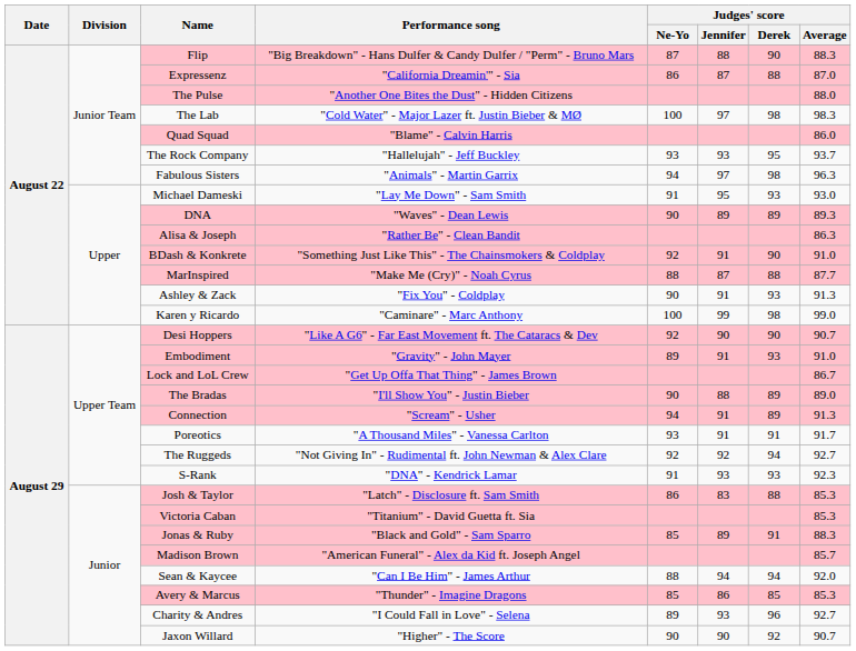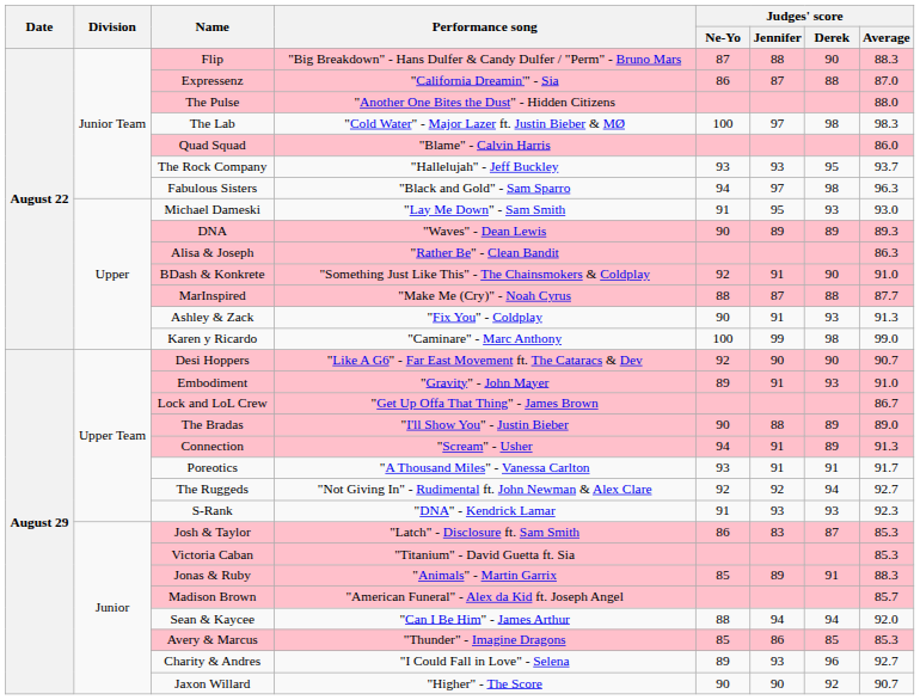Fabulous Sisters | Performance song: "Animals" - Martin Garrix -> "Black and Gold" - Sam Sparro
Josh & Taylor | Judges' score / Derek: 88 -> 87
Jonas & Ruby | Performance song: "Black and Gold" - Sam Sparro -> "Animals" - Martin Garrix
